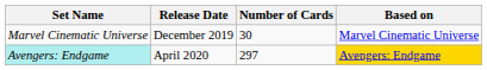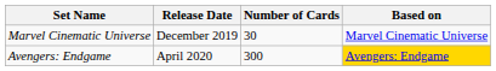row 3 | Set Name: paleturquoise background -> no background
row 3 | Number of Cards: 297 -> 300
